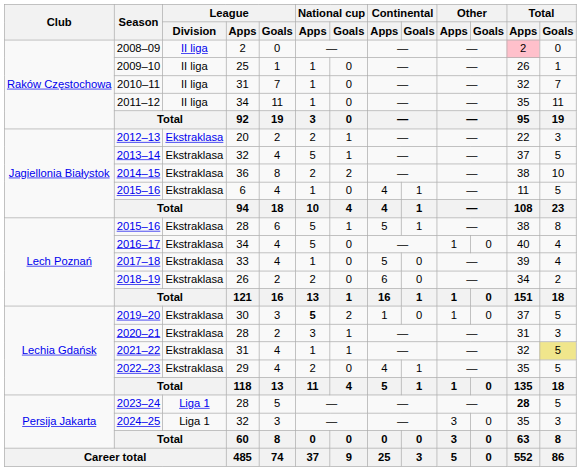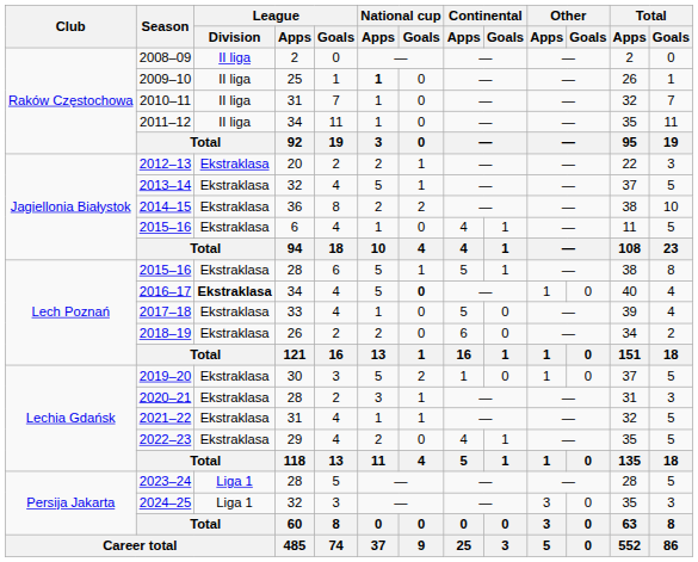2008–09 | Total / Apps: pink background -> no background
2009–10 | National cup / Apps: normal -> bold
2016–17 | League / Division: normal -> bold
2016–17 | National cup / Goals: normal -> bold
2019–20 | National cup / Apps: bold -> normal
2021–22 | Total / Goals: khaki background -> no background
2023–24 | Total / Apps: bold -> normal
